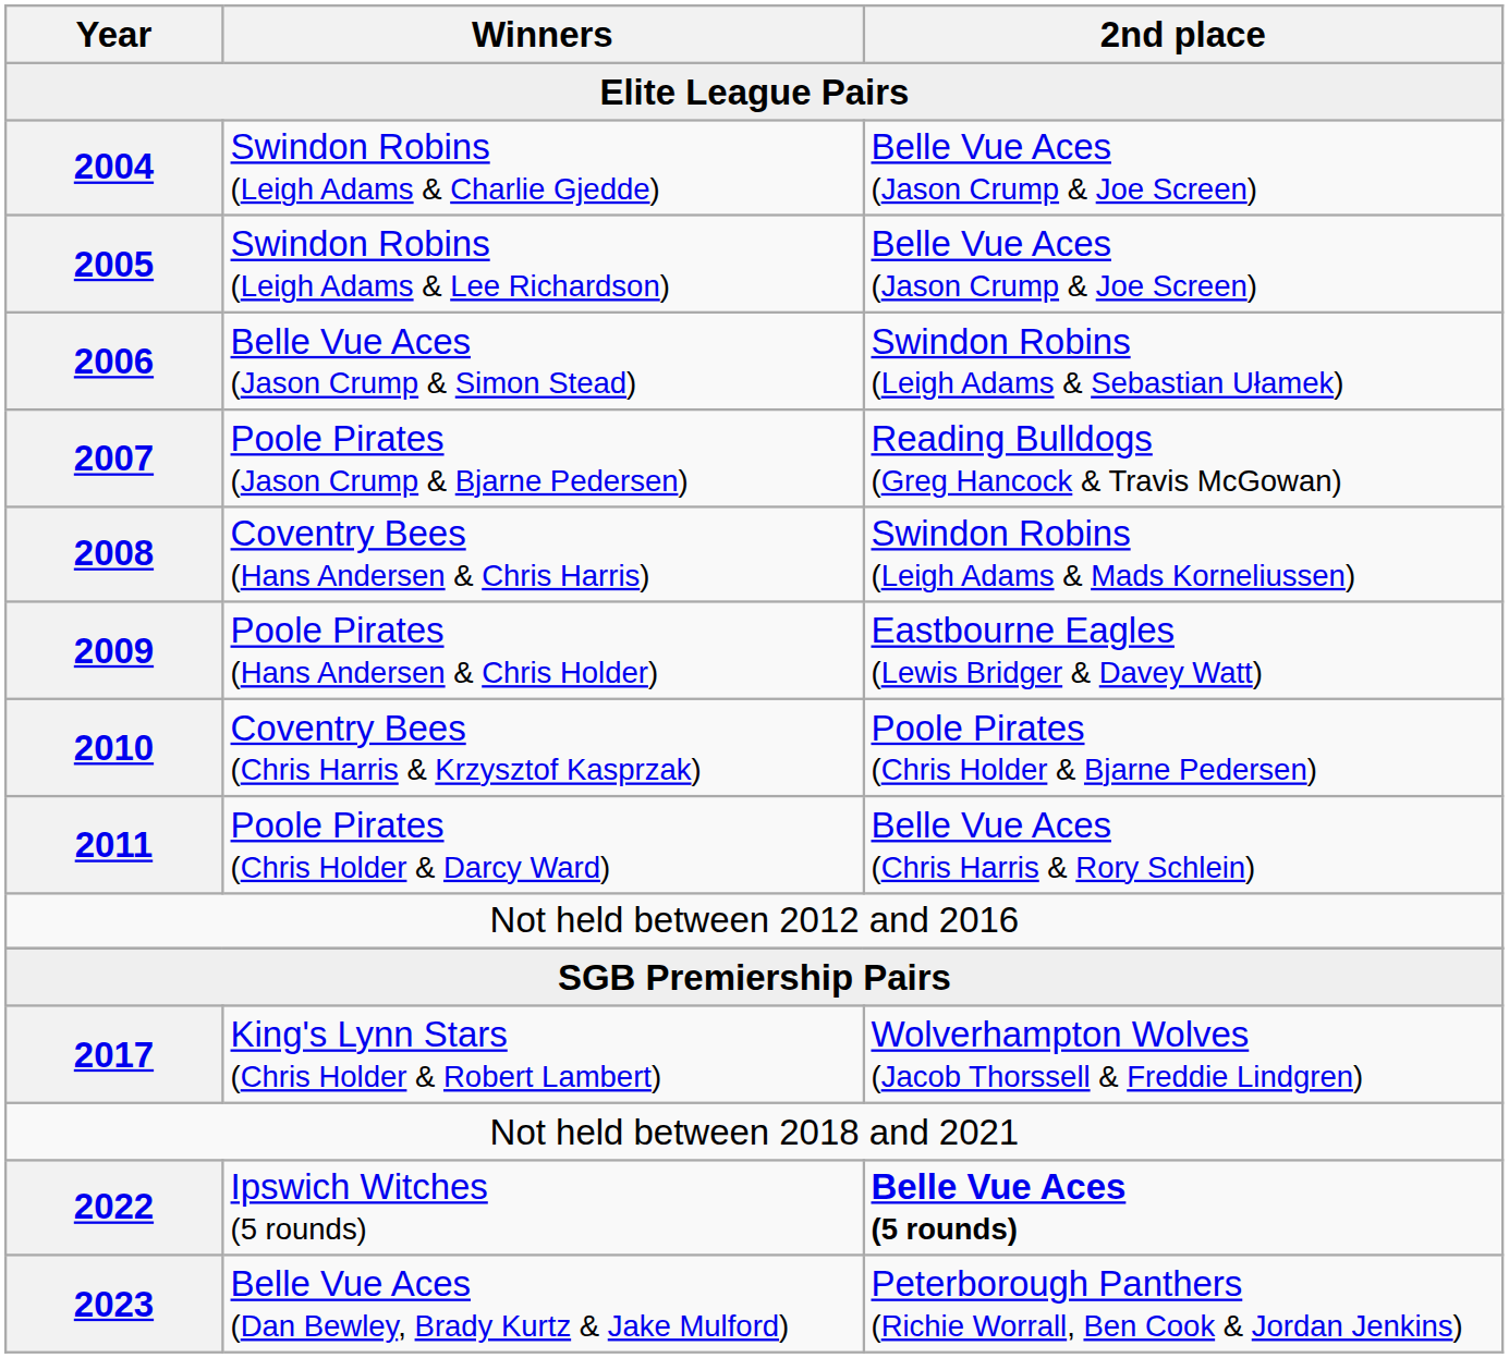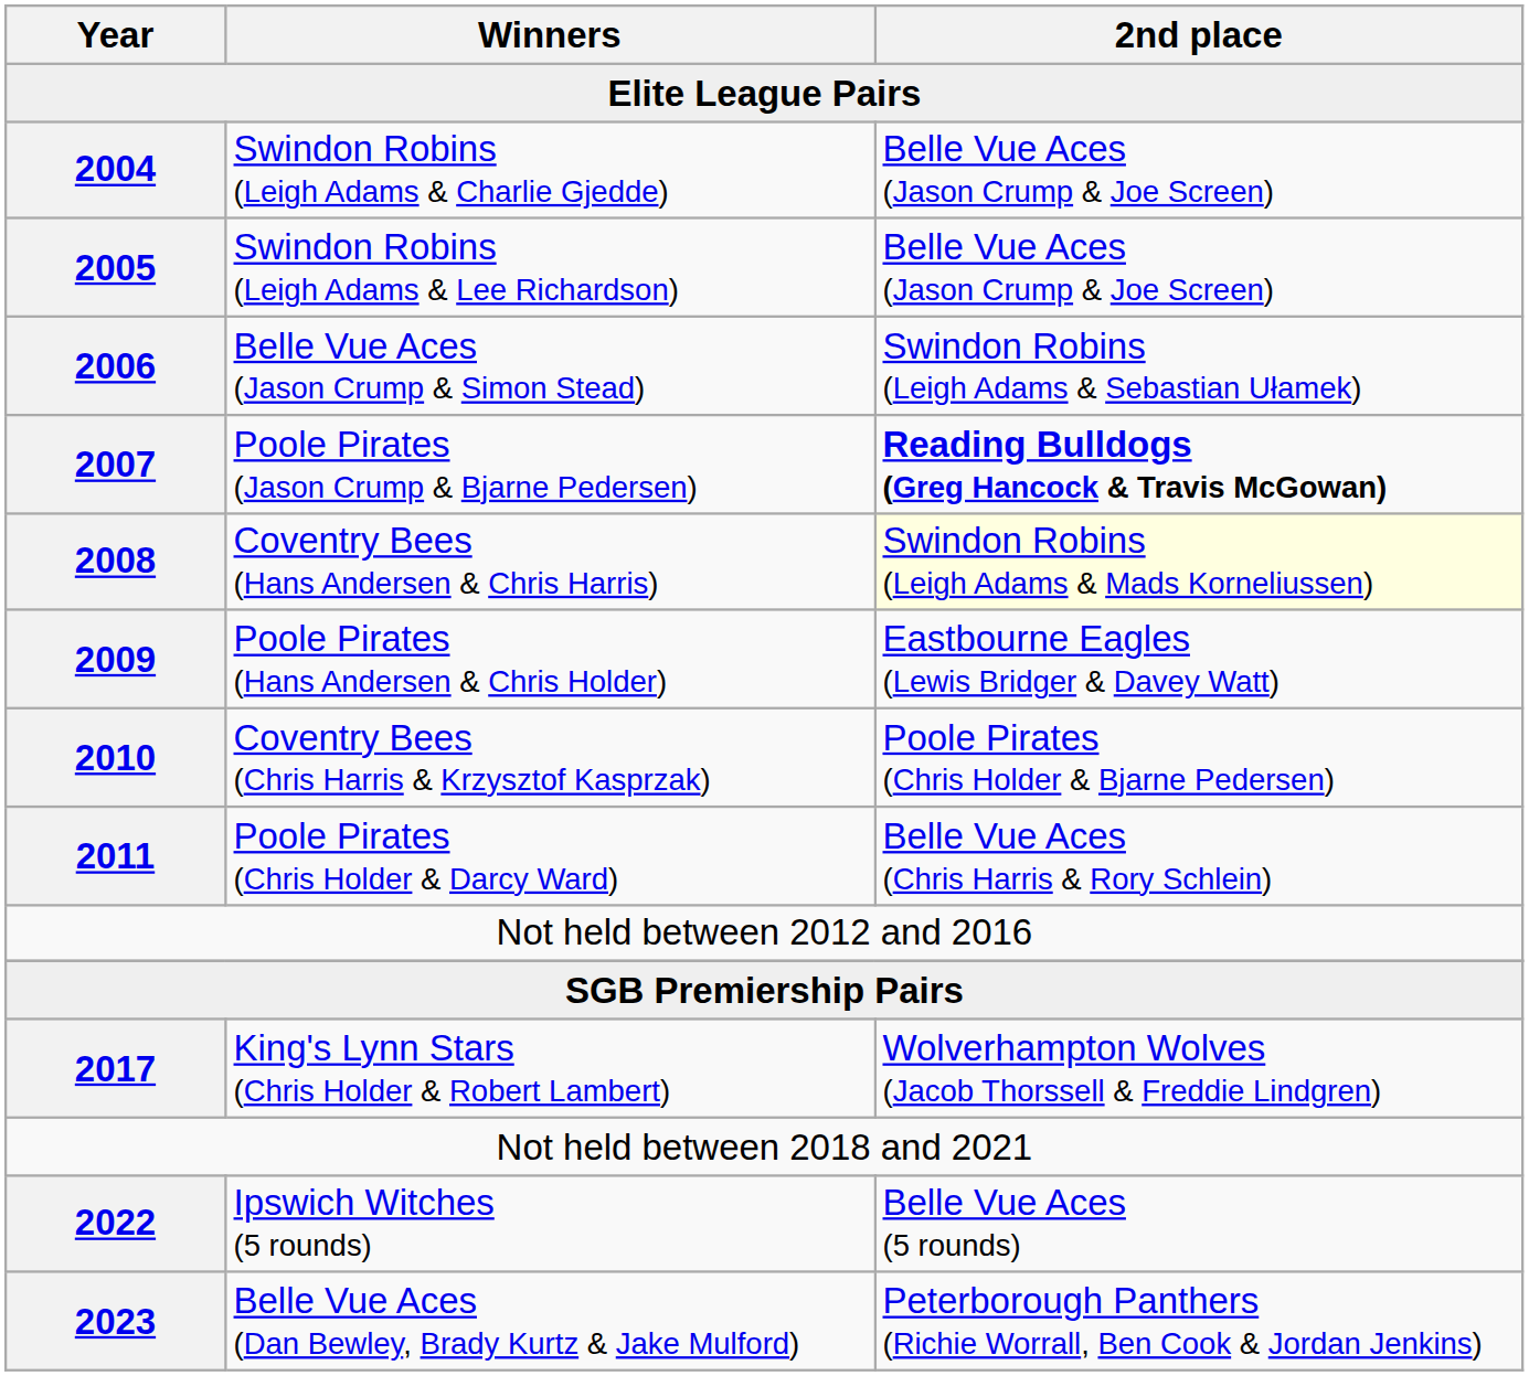Poole Pirates (Jason Crump & Bjarne Pedersen) | 2nd place: normal -> bold
Coventry Bees (Hans Andersen & Chris Harris) | 2nd place: no background -> lightyellow background
Ipswich Witches (5 rounds) | 2nd place: bold -> normal
